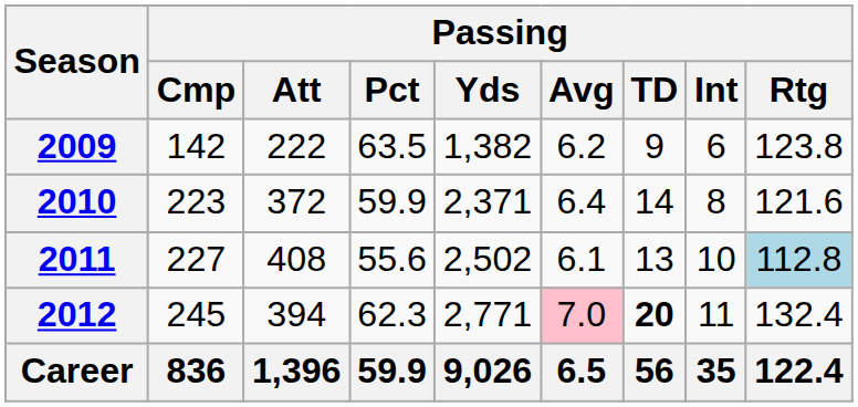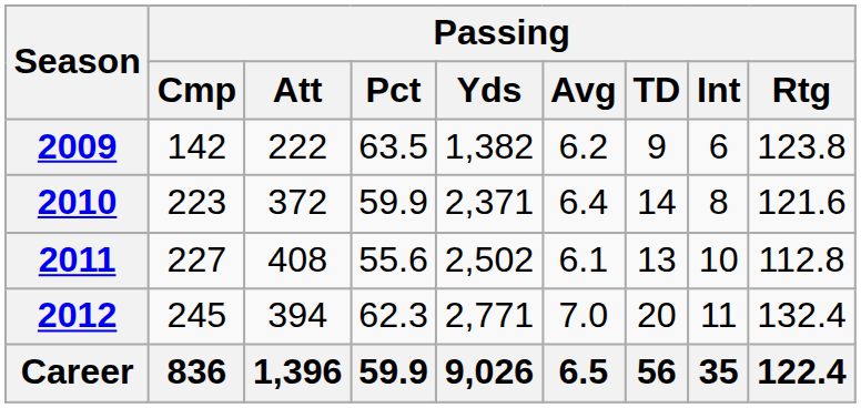2011 | Passing / Rtg: lightblue background -> no background
2012 | Passing / Avg: pink background -> no background
2012 | Passing / TD: bold -> normal
